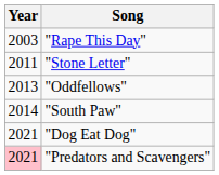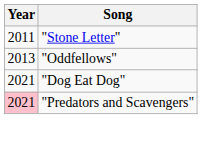- row: 2003 | "Rape This Day"
- row: 2014 | "South Paw"
